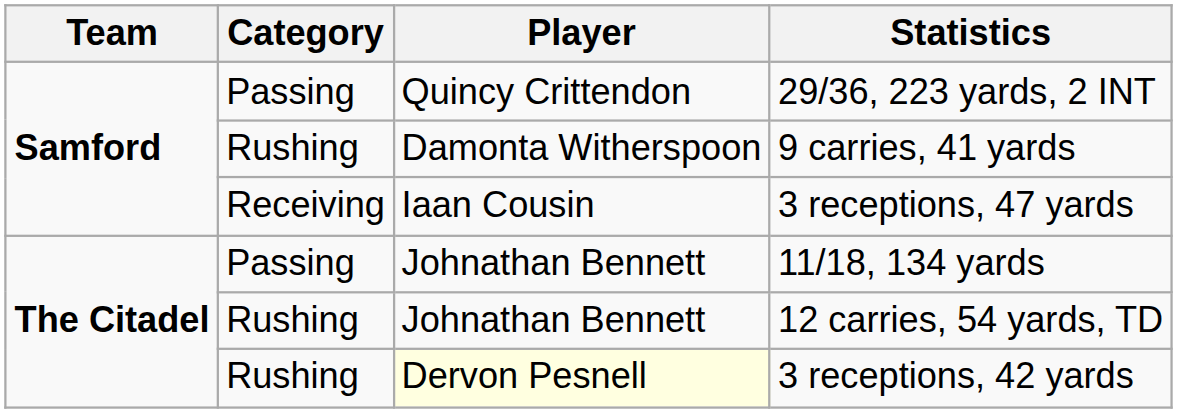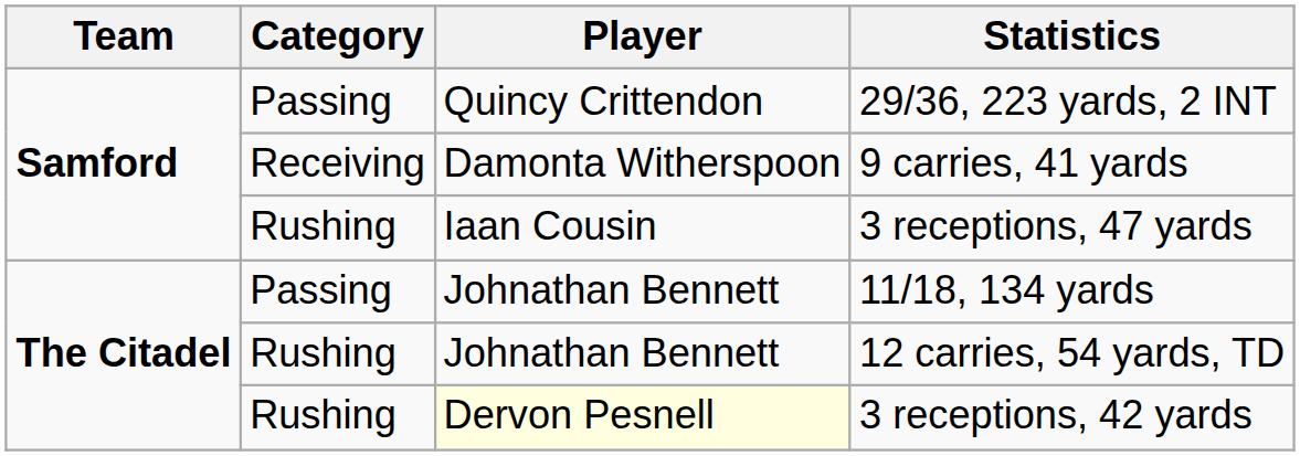9 carries, 41 yards | Category: Rushing -> Receiving
3 receptions, 47 yards | Category: Receiving -> Rushing
